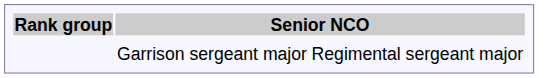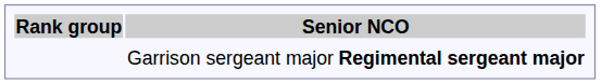Garrison sergeant major | column 3: normal -> bold
